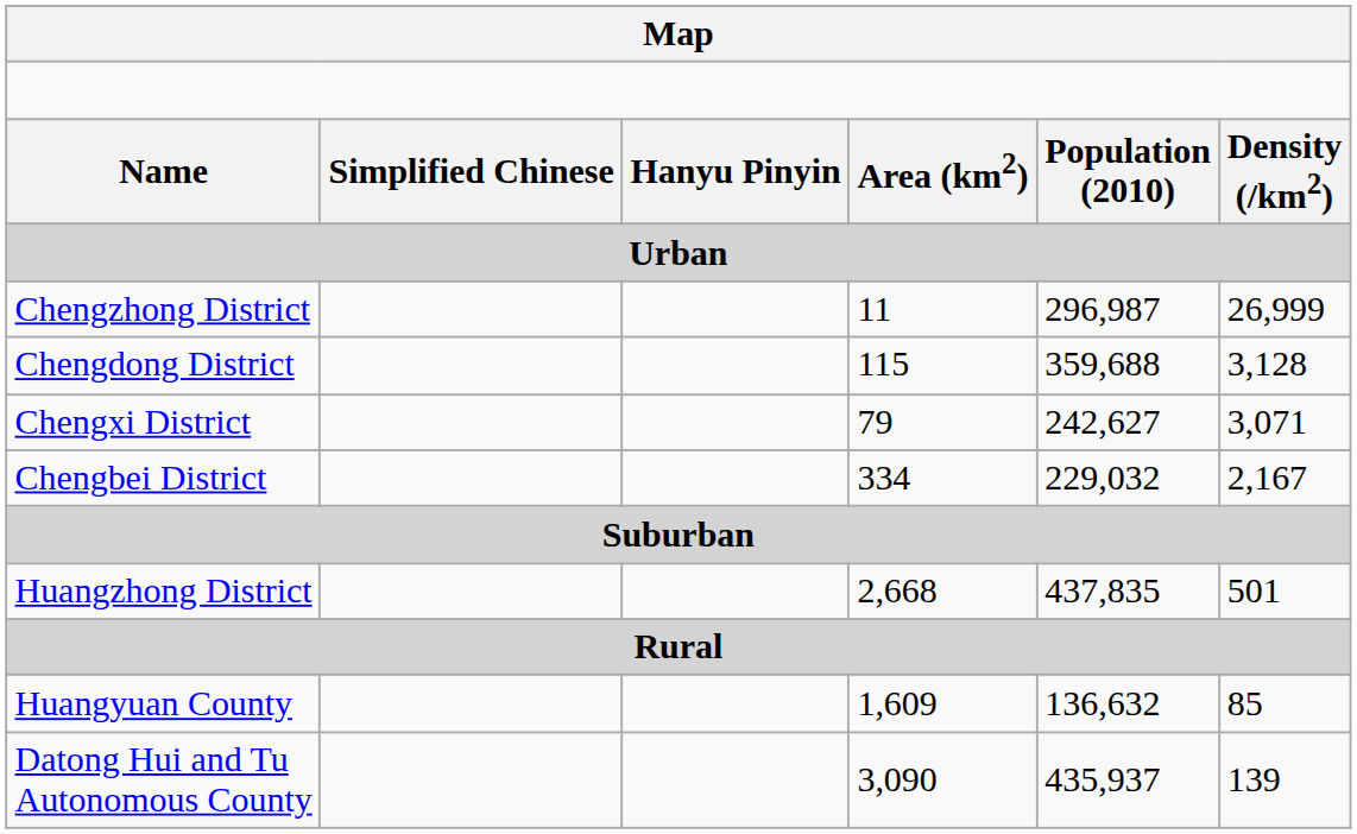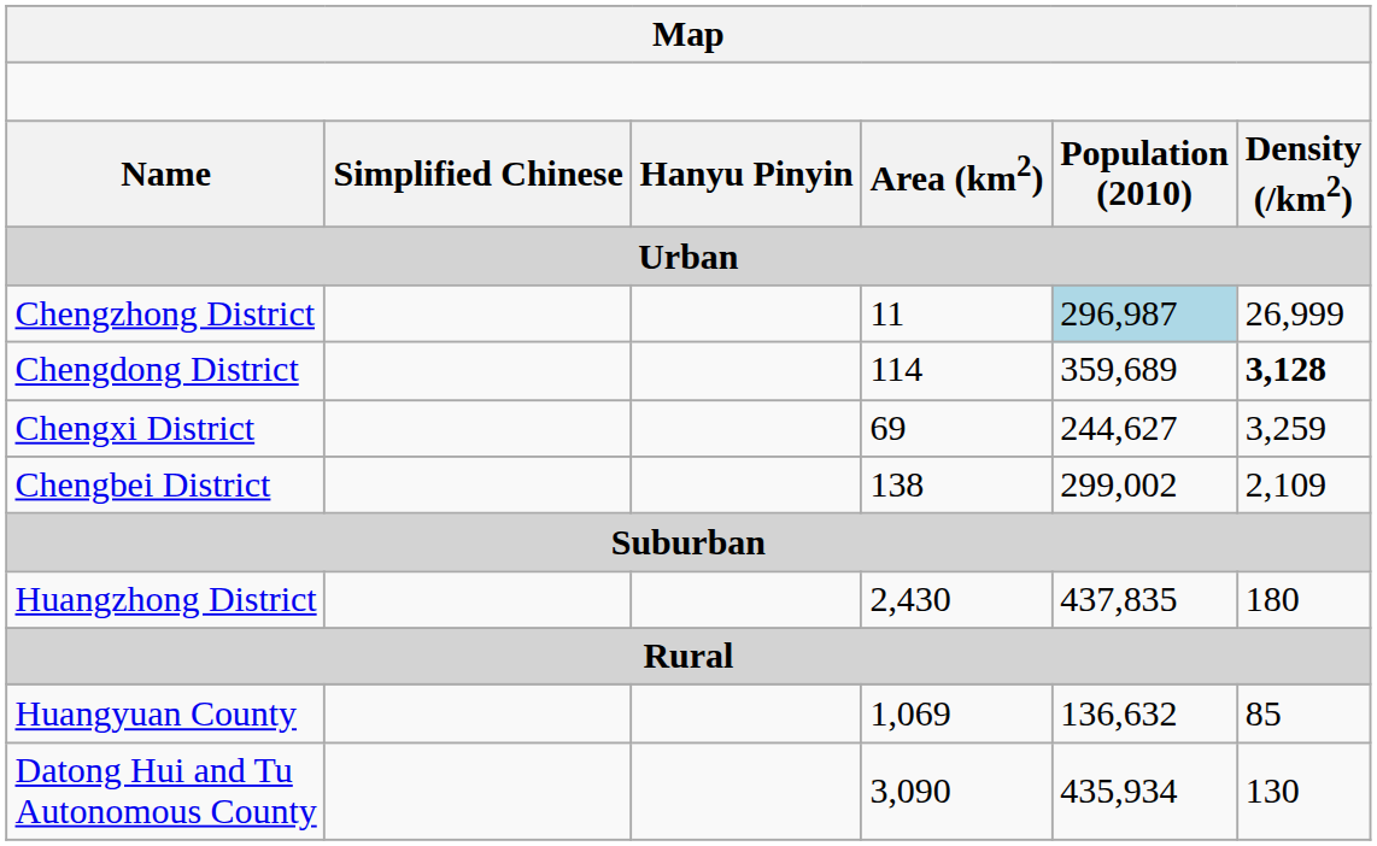Chengzhong District | column 5: no background -> lightblue background
Chengdong District | column 4: 115 -> 114
Chengdong District | column 5: 359,688 -> 359,689
Chengdong District | column 6: normal -> bold
Chengxi District | column 4: 79 -> 69
Chengxi District | column 5: 242,627 -> 244,627
Chengxi District | column 6: 3,071 -> 3,259
Chengbei District | column 4: 334 -> 138
Chengbei District | column 5: 229,032 -> 299,002
Chengbei District | column 6: 2,167 -> 2,109
Huangzhong District | column 4: 2,668 -> 2,430
Huangzhong District | column 6: 501 -> 180
Huangyuan County | column 4: 1,609 -> 1,069
Datong Hui and Tu Autonomous County | column 5: 435,937 -> 435,934
Datong Hui and Tu Autonomous County | column 6: 139 -> 130
